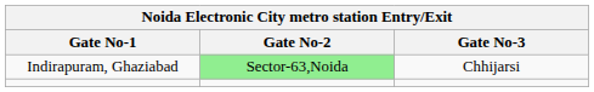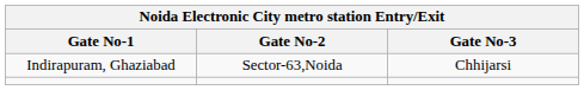Indirapuram, Ghaziabad | Gate No-2: lightgreen background -> no background
